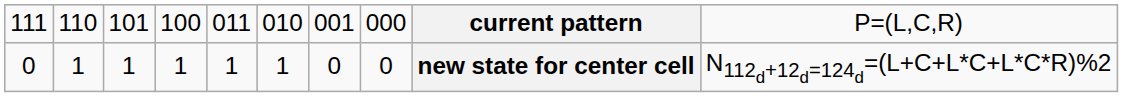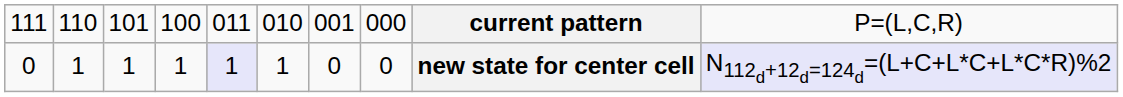row 2 | column 5: no background -> lavender background
row 2 | column 10: no background -> lavender background
